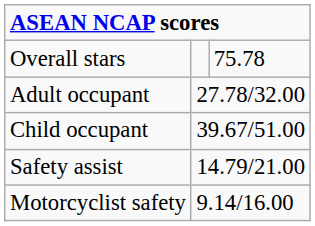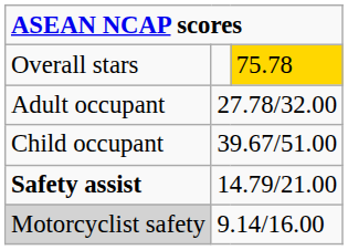Overall stars | column 3: no background -> gold background
Safety assist | column 1: normal -> bold
Motorcyclist safety | column 1: no background -> lightgrey background
